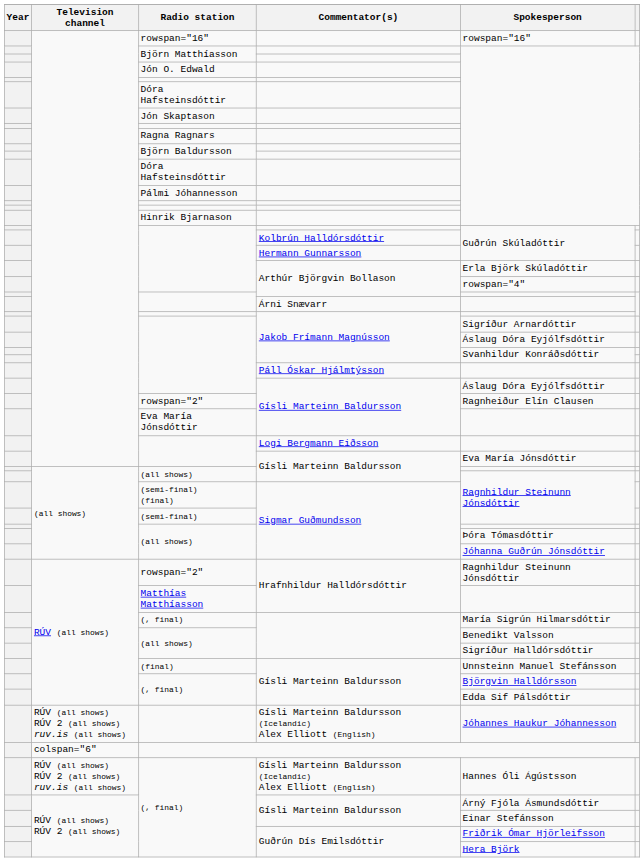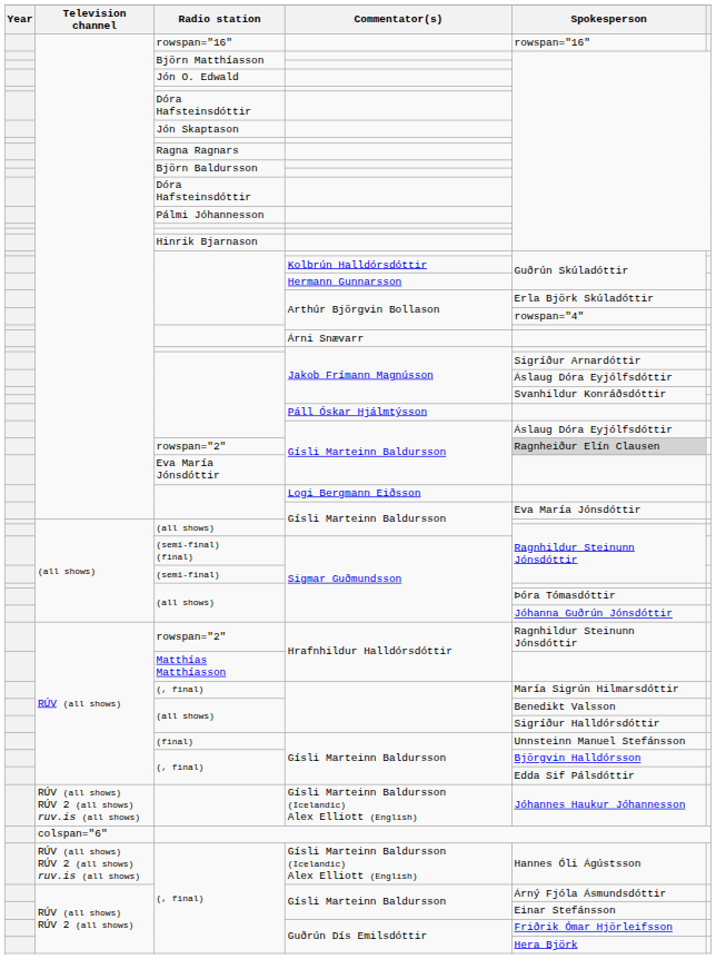rowspan="2" / Gísli Marteinn Baldursson | Spokesperson: no background -> lightgrey background
